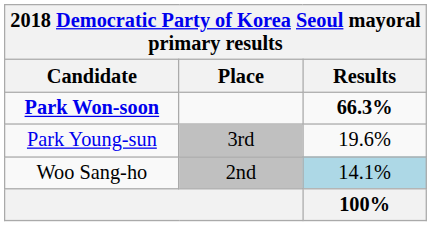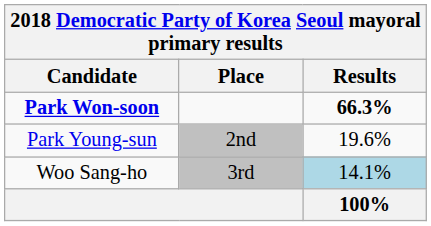Park Young-sun | Place: 3rd -> 2nd
Woo Sang-ho | Place: 2nd -> 3rd
